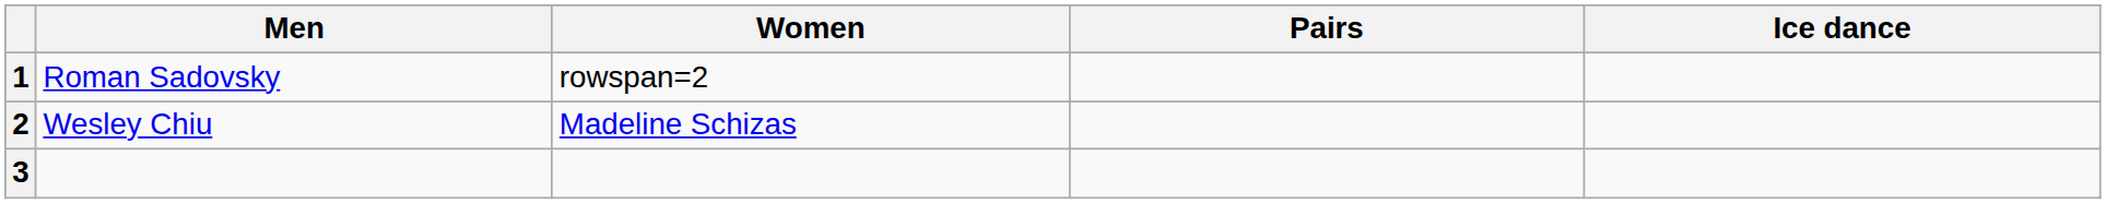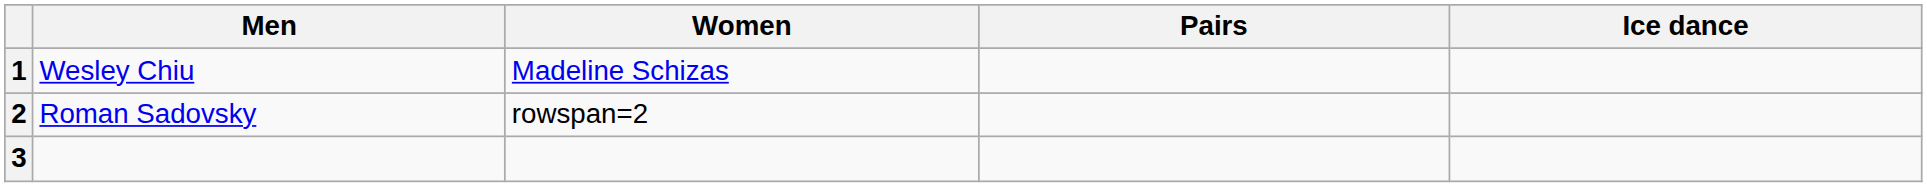1 | Men: Roman Sadovsky -> Wesley Chiu
1 | Women: rowspan=2 -> Madeline Schizas
2 | Men: Wesley Chiu -> Roman Sadovsky
2 | Women: Madeline Schizas -> rowspan=2
